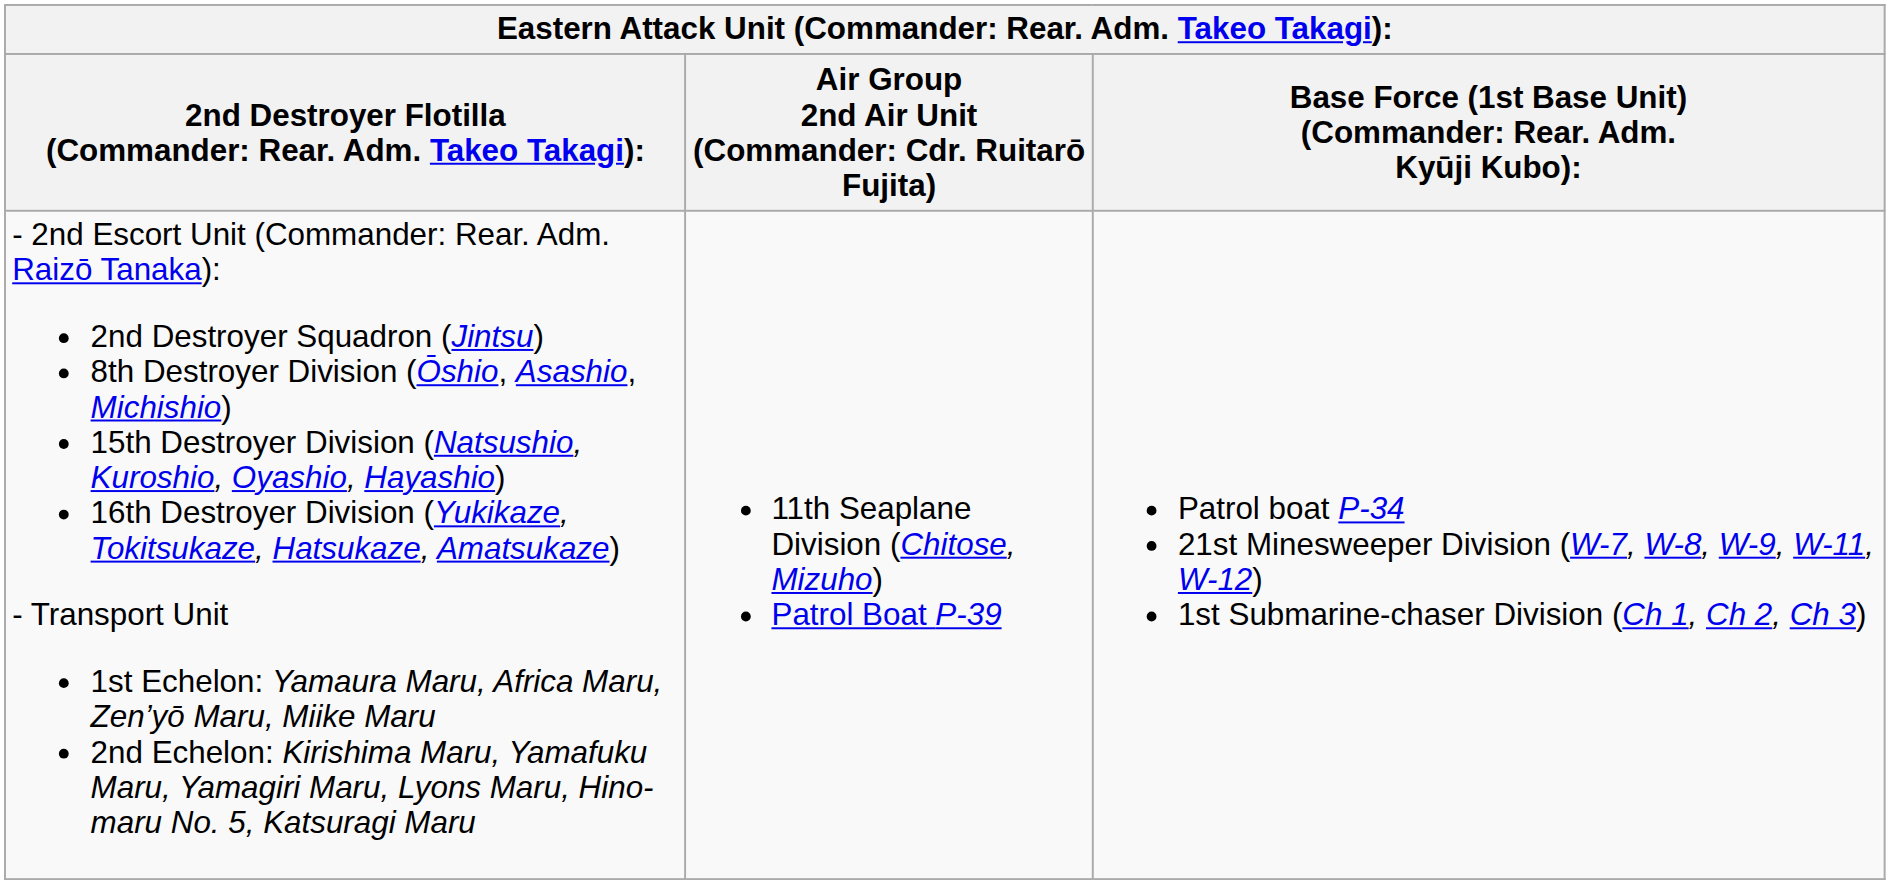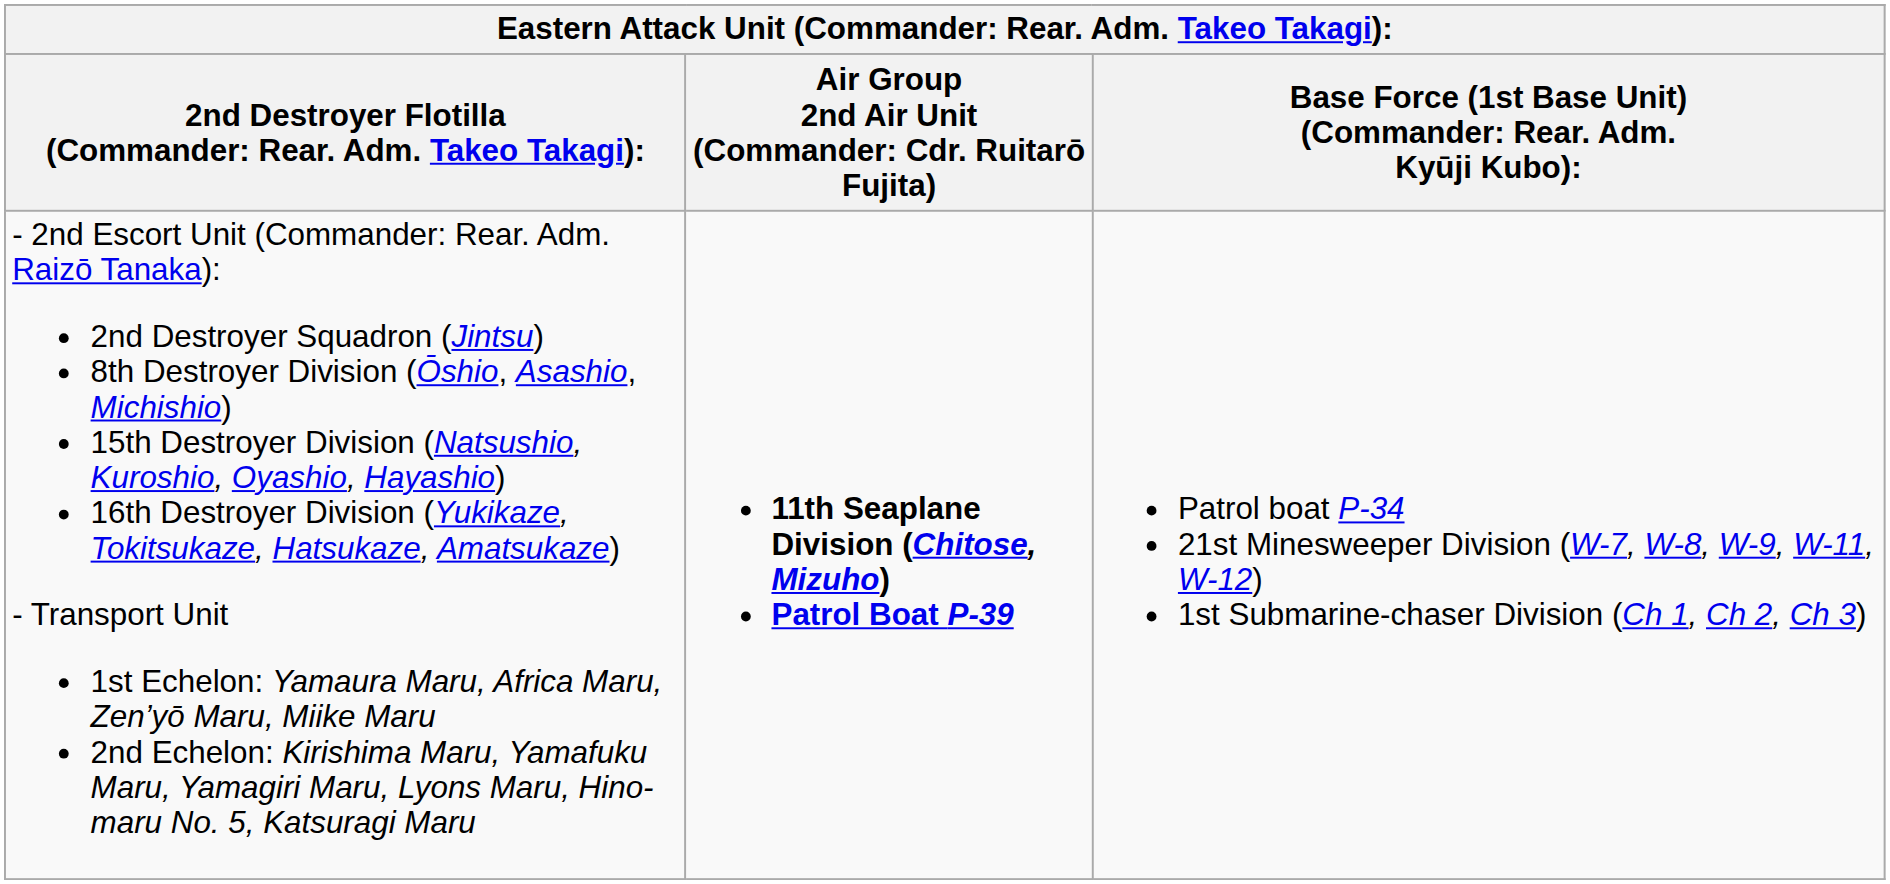row 3 | column 2: normal -> bold
